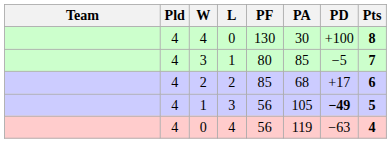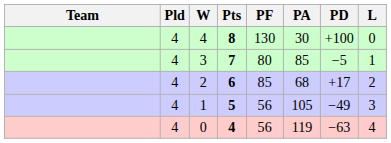columns swapped: L <-> Pts
row 5 | PD: bold -> normal
